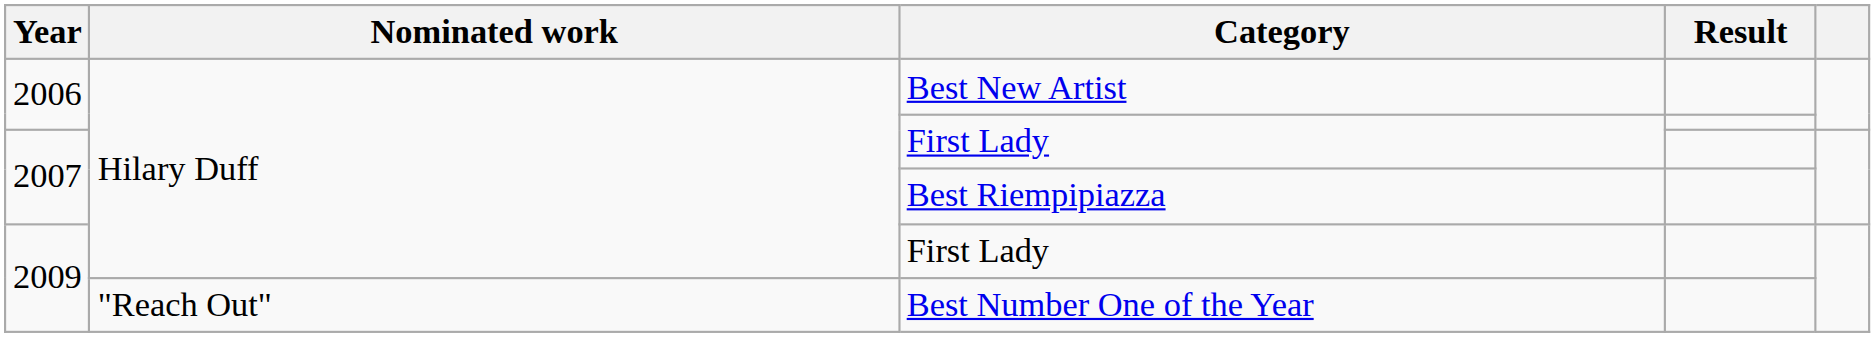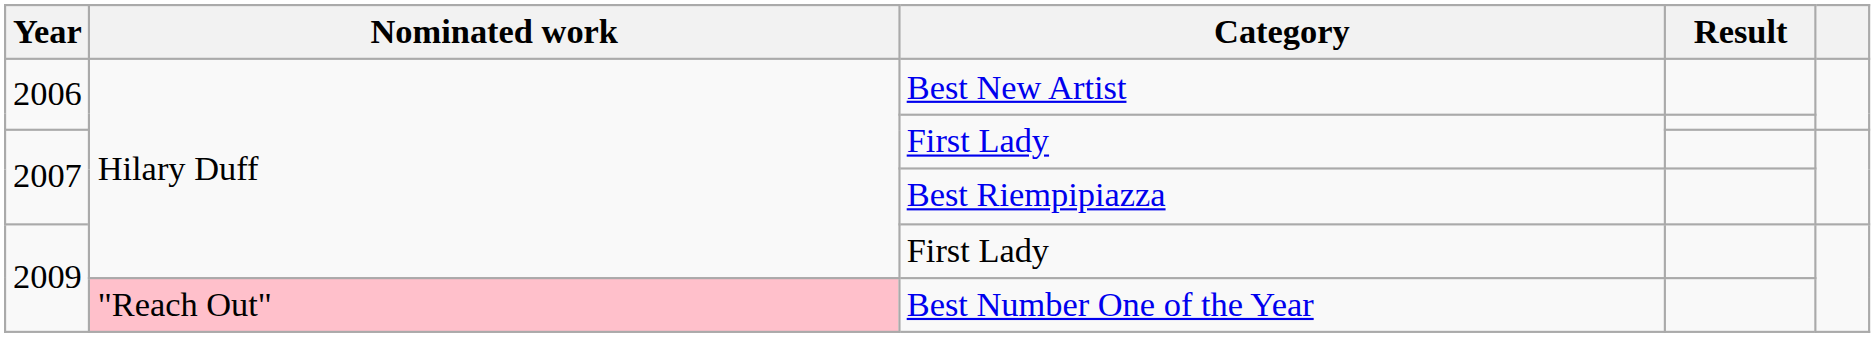Best Number One of the Year | Nominated work: no background -> pink background
